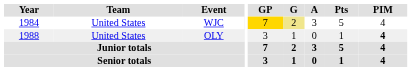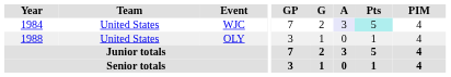WJC | GP: gold background -> no background
WJC | G: khaki background -> no background
WJC | A: no background -> lavender background
WJC | Pts: no background -> paleturquoise background
OLY | PIM: bold -> normal
